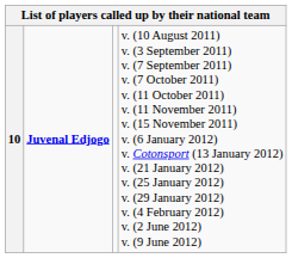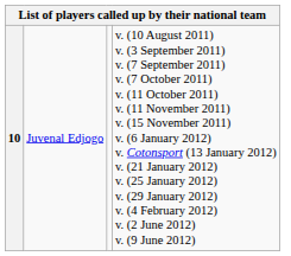10 | column 2: bold -> normal
